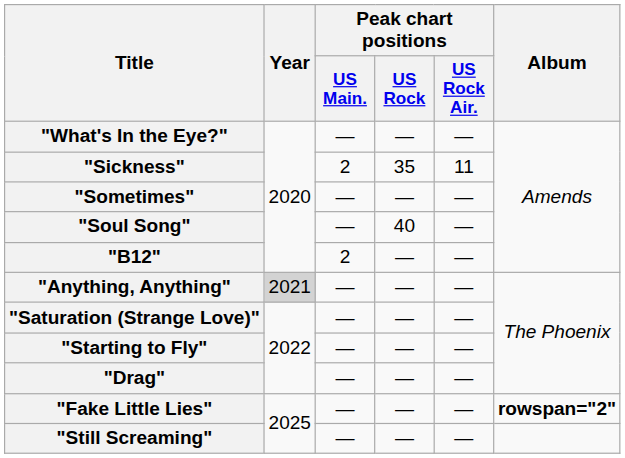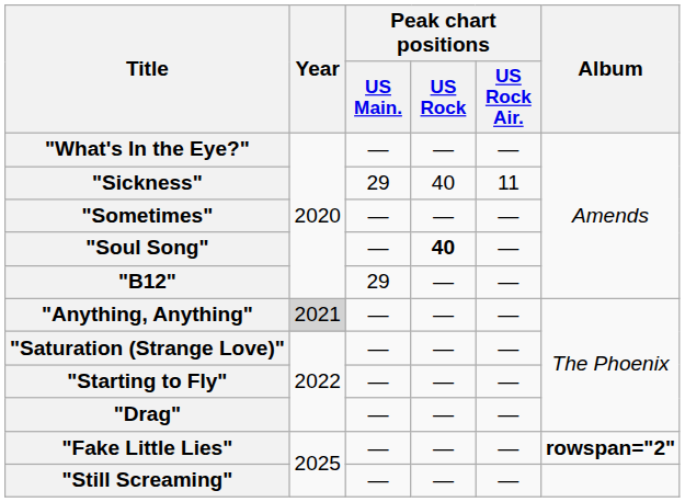"Sickness" | Peak chart positions / US Main.: 2 -> 29
"Sickness" | Peak chart positions / US Rock: 35 -> 40
"Soul Song" | Peak chart positions / US Rock: normal -> bold
"B12" | Peak chart positions / US Main.: 2 -> 29
